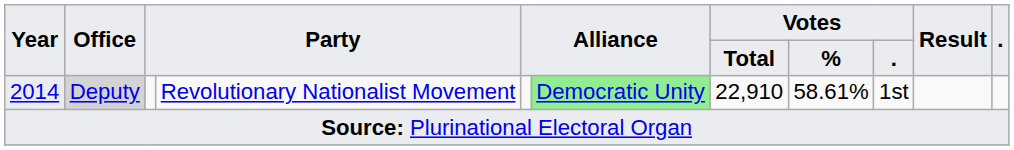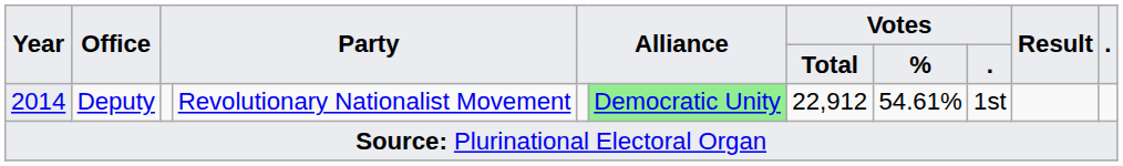2014 | Office: lightgrey background -> no background
2014 | Votes / Total: 22,910 -> 22,912
2014 | Votes / %: 58.61% -> 54.61%
